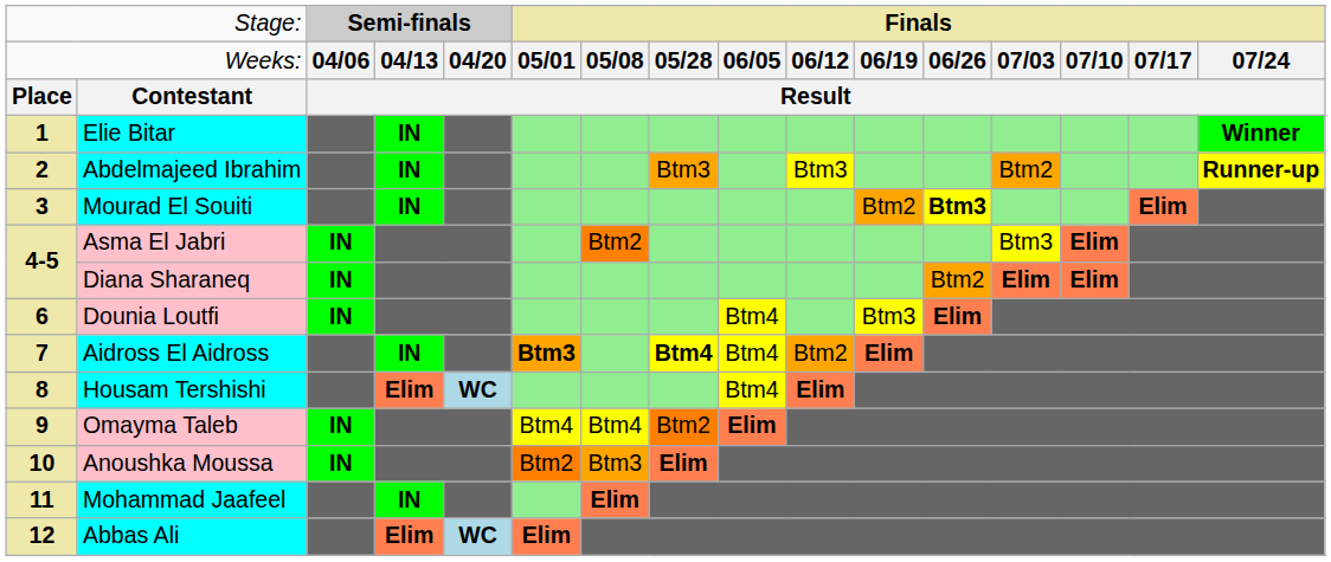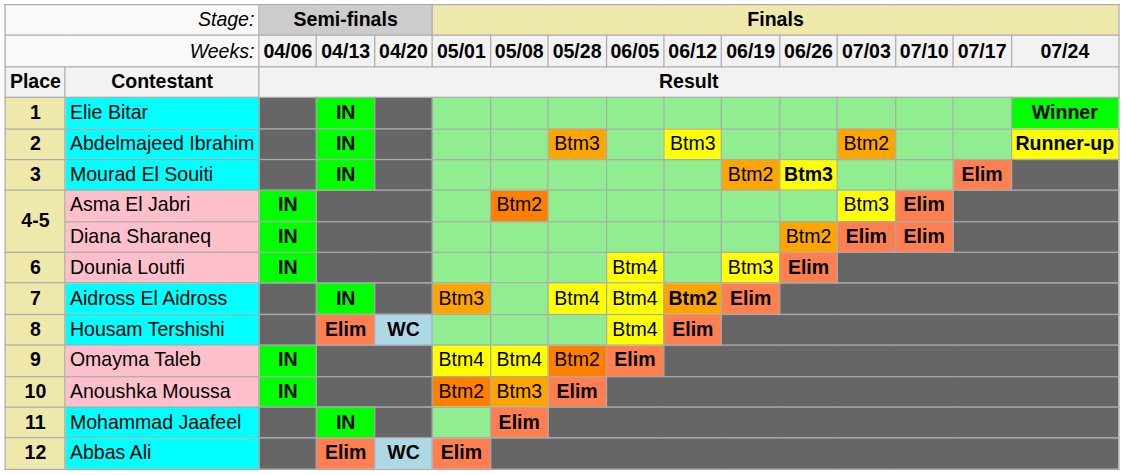Aidross El Aidross | column 6: bold -> normal
Aidross El Aidross | column 8: bold -> normal
Aidross El Aidross | column 10: normal -> bold
